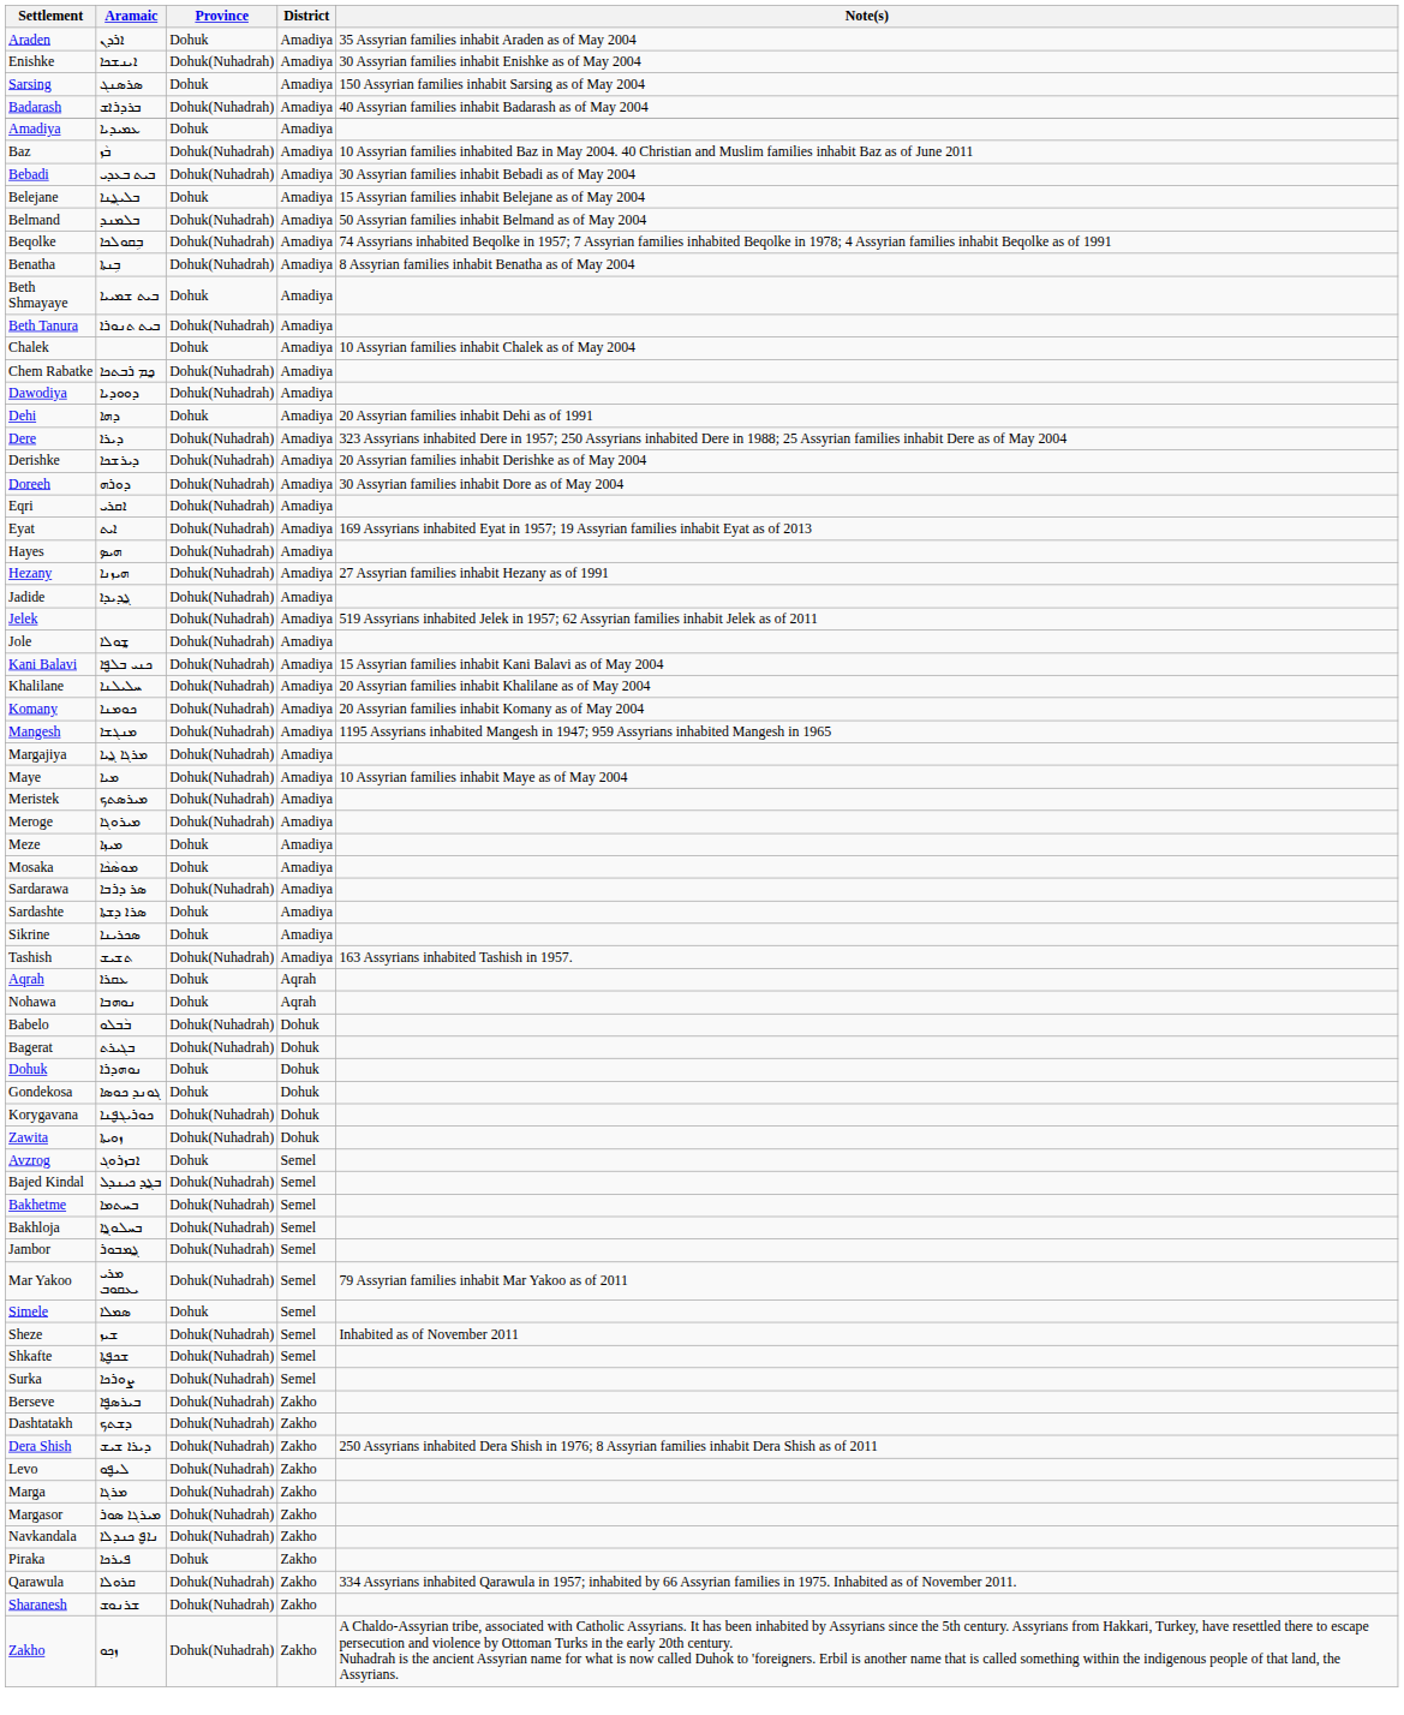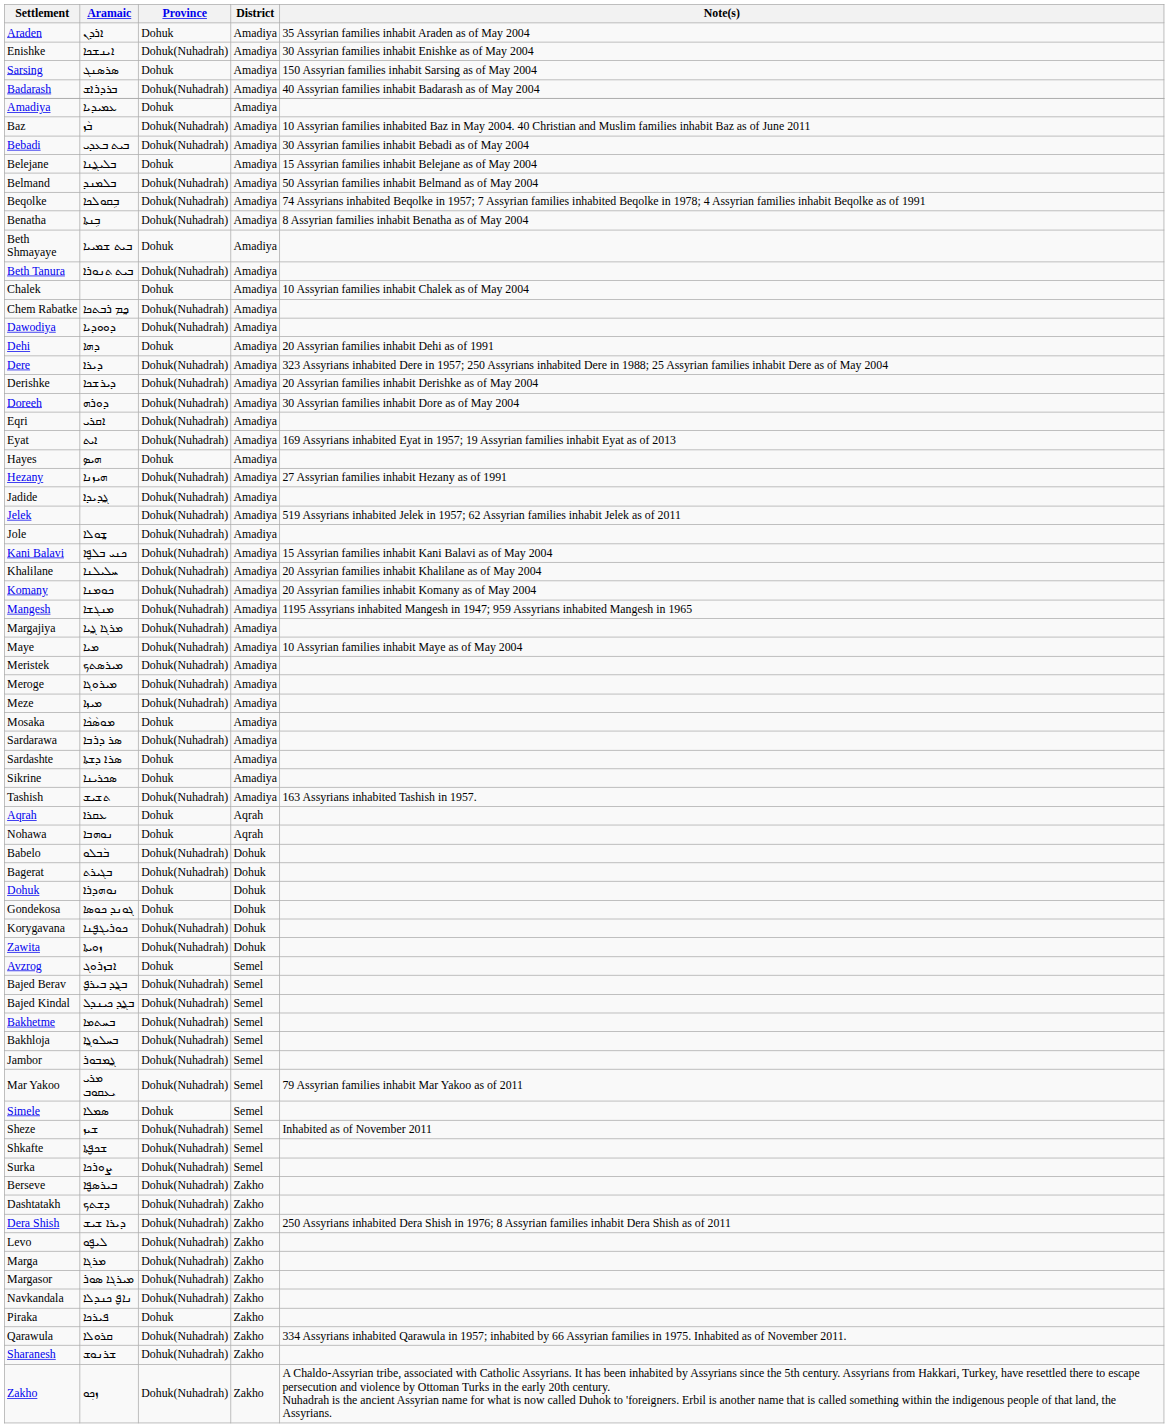Hayes | Province: Dohuk(Nuhadrah) -> Dohuk
Meze | Province: Dohuk -> Dohuk(Nuhadrah)
+ row: Bajed Berav | ܒܓ̰ܕ ܒܝܪܦ̮ | Dohuk(Nuhadrah) | Semel
